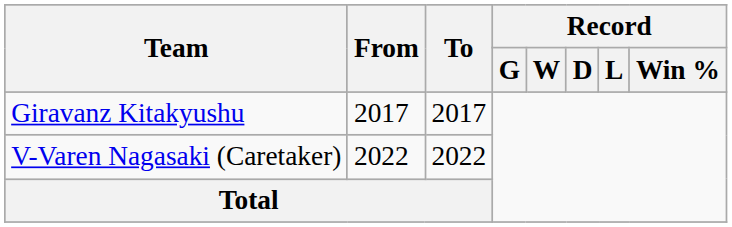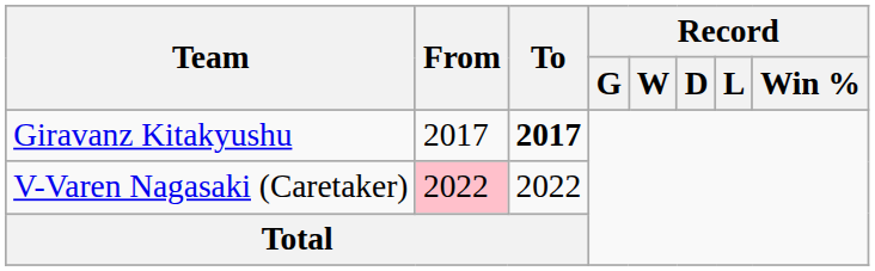Giravanz Kitakyushu | To: normal -> bold
V-Varen Nagasaki (Caretaker) | From: no background -> pink background
